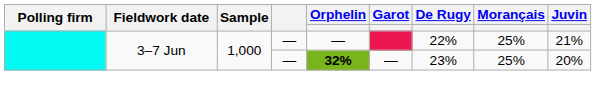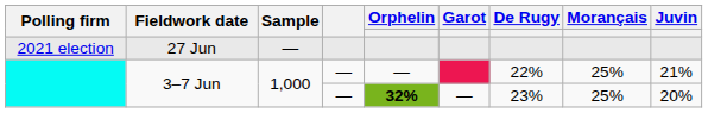+ row: 2021 election | 27 Jun | —
